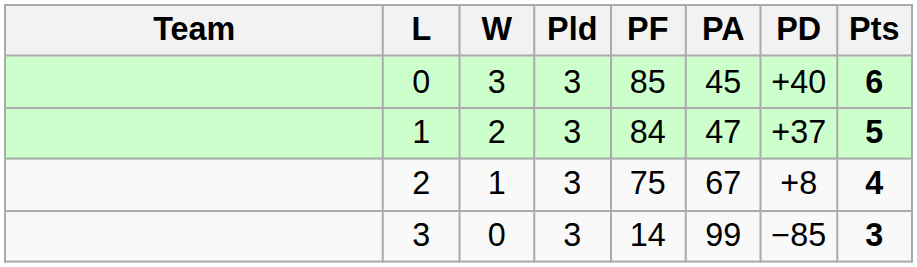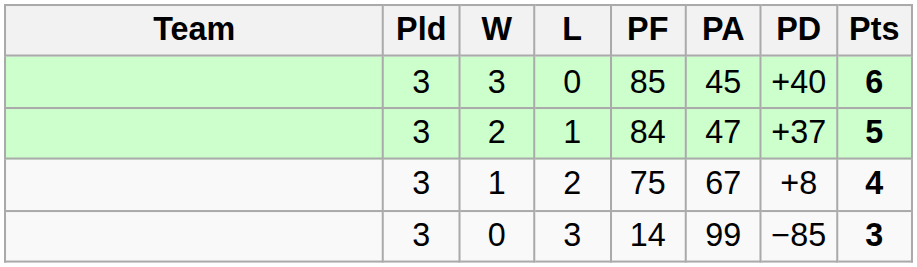columns swapped: Pld <-> L
